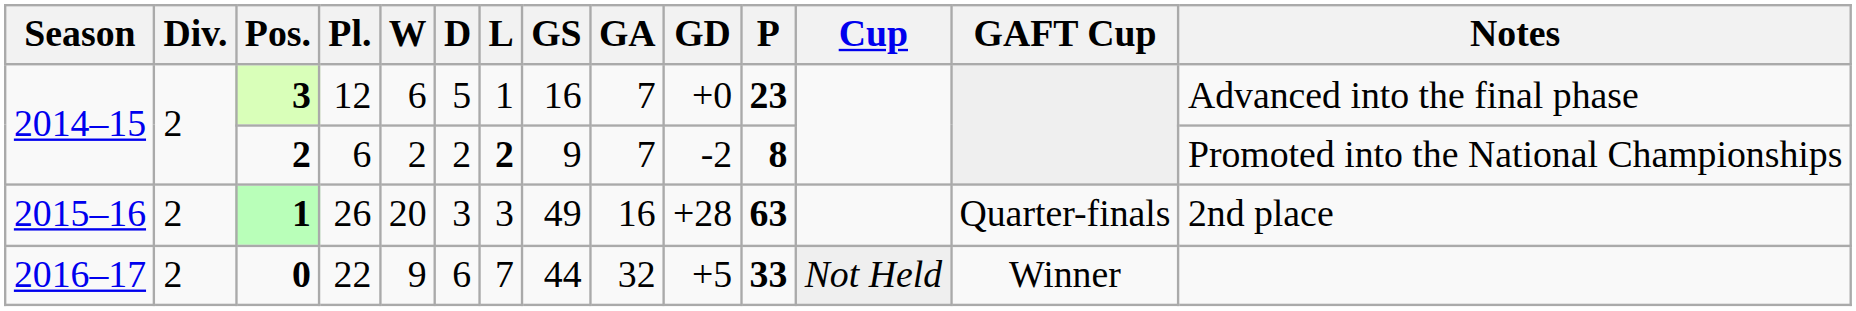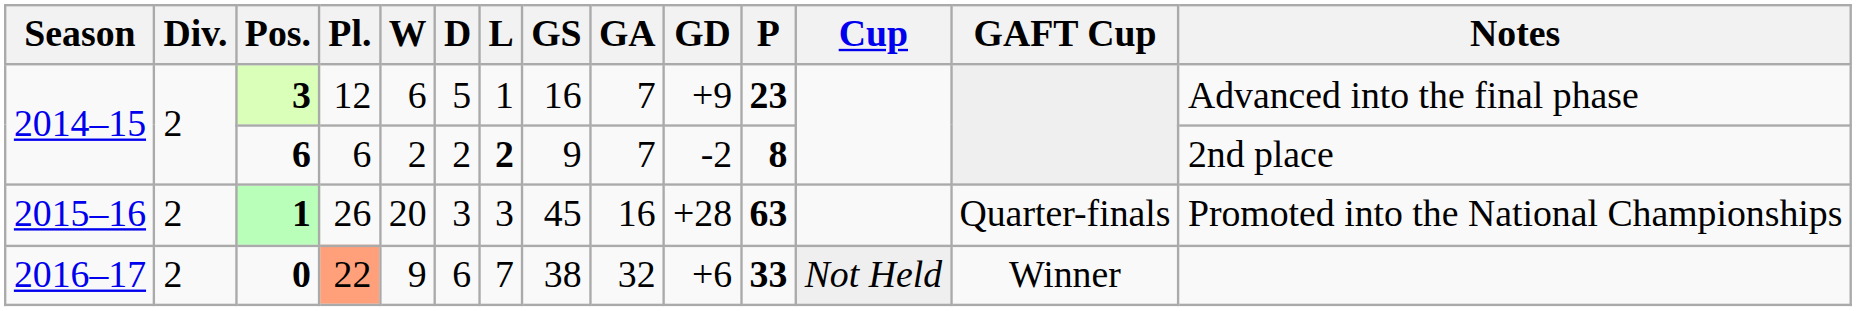row 2 | GD: +0 -> +9
row 3 | Pos.: 2 -> 6
row 3 | Notes: Promoted into the National Championships -> 2nd place
row 4 | GS: 49 -> 45
row 4 | Notes: 2nd place -> Promoted into the National Championships
row 5 | Pl.: no background -> lightsalmon background
row 5 | GS: 44 -> 38
row 5 | GD: +5 -> +6
